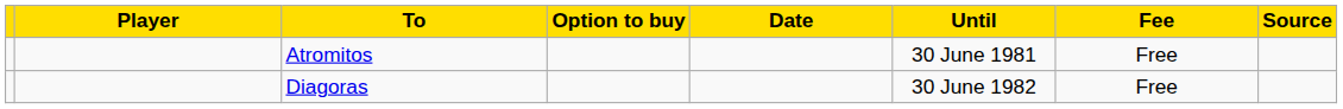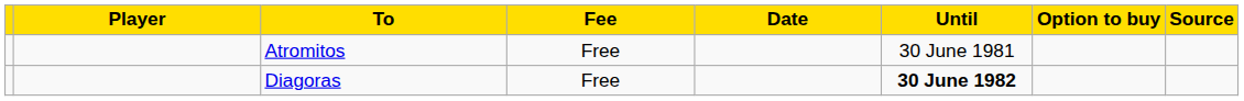columns swapped: Fee <-> Option to buy
Diagoras | Until: normal -> bold
